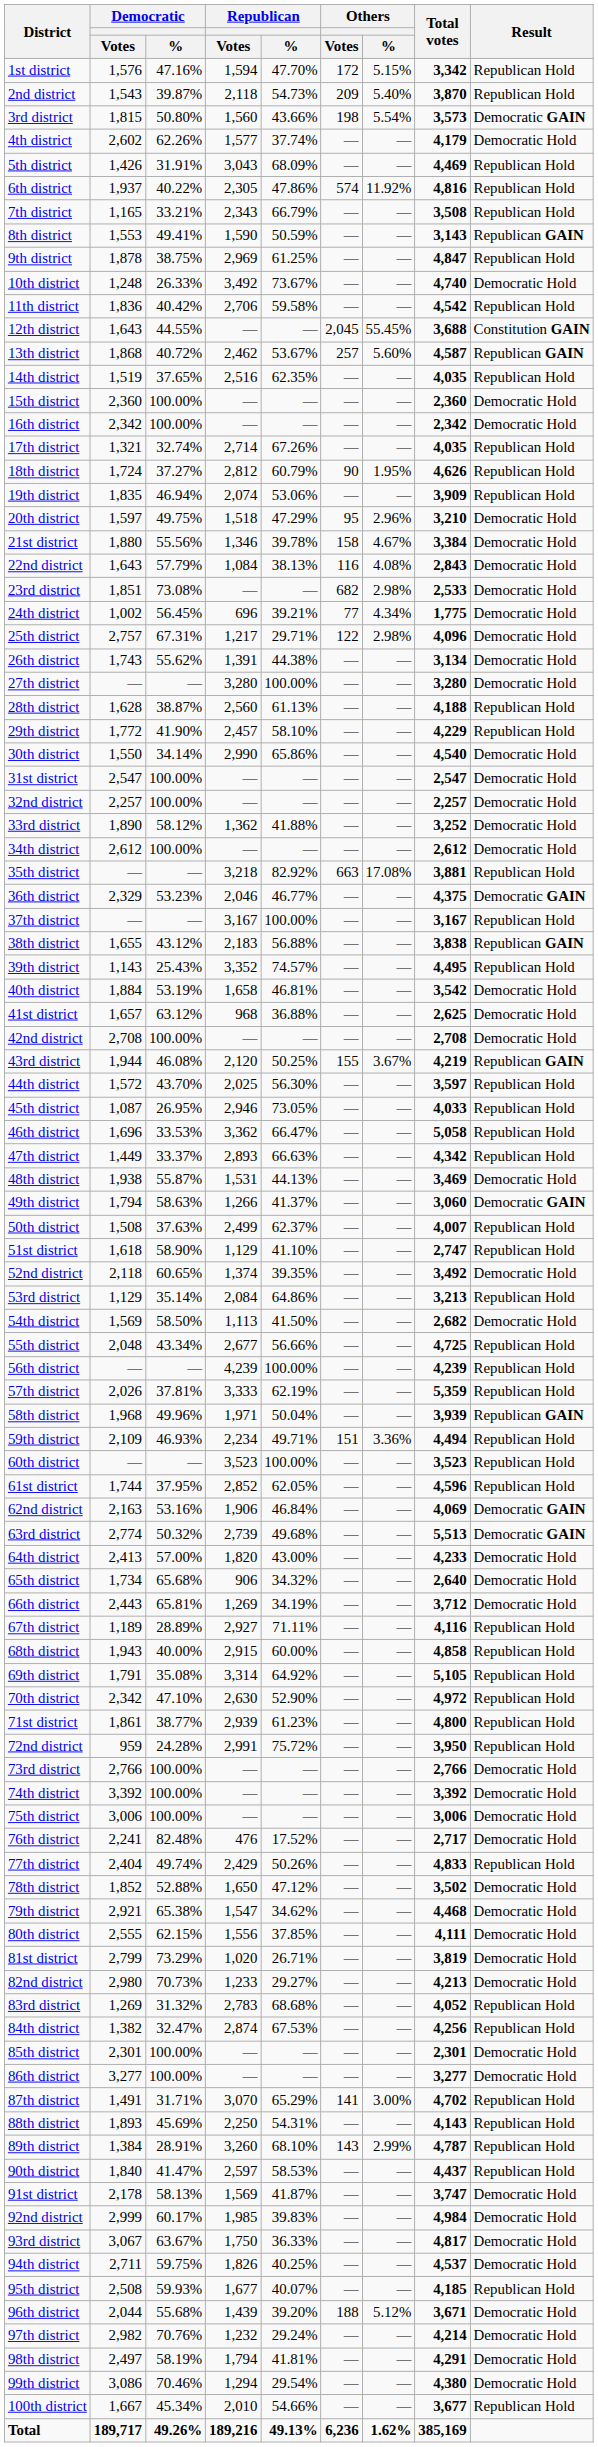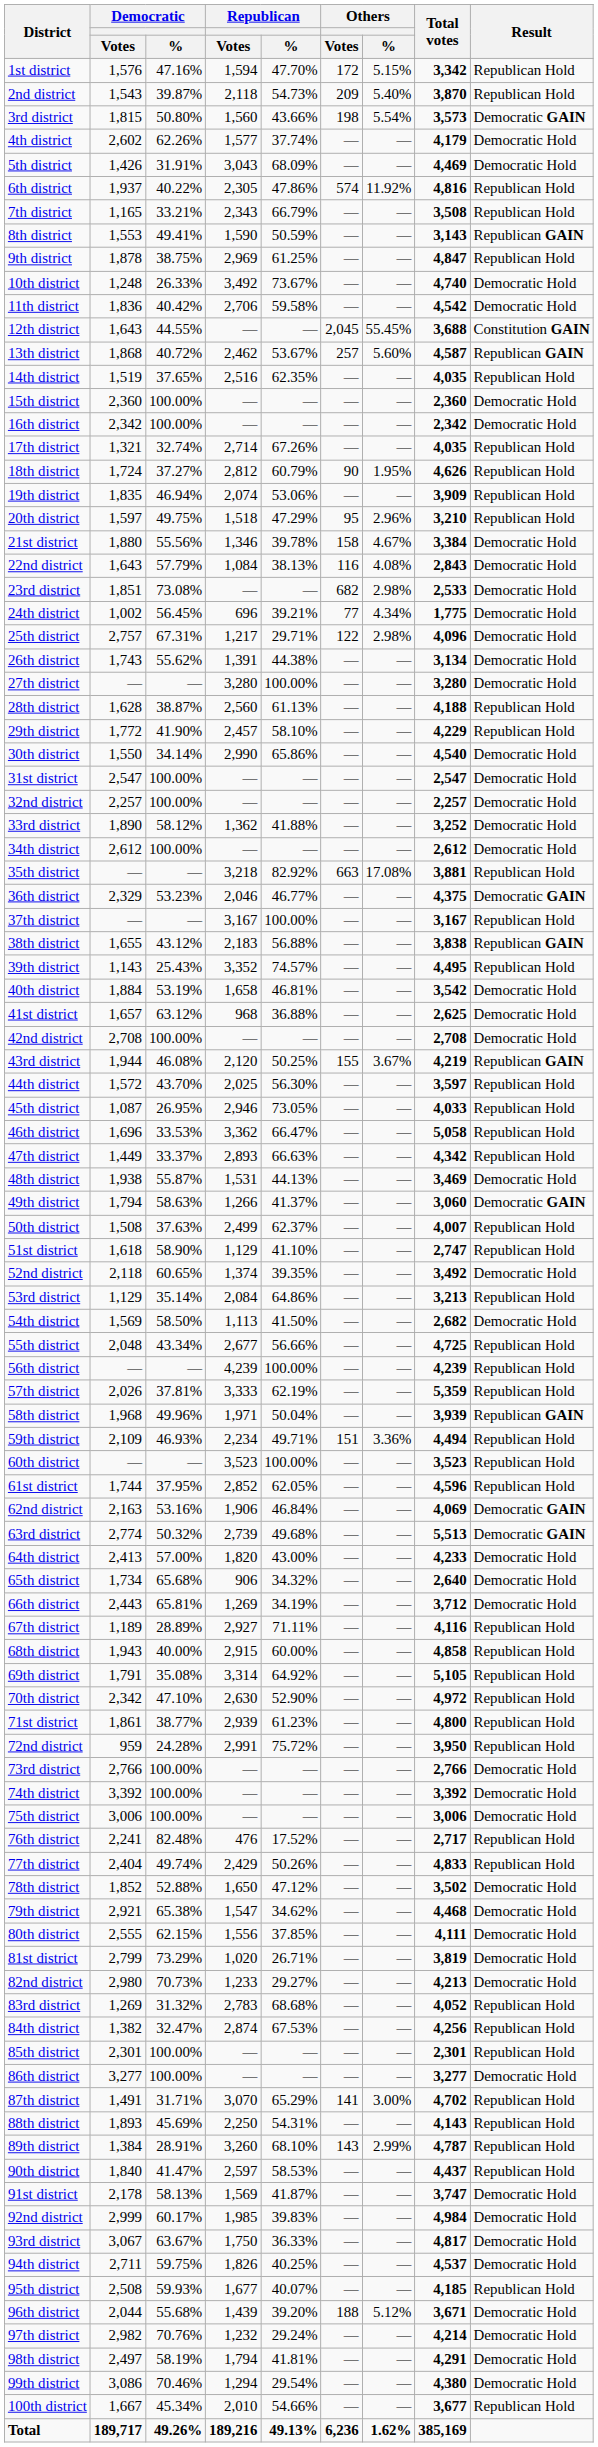5th district | Result: Republican Hold -> Democratic Hold
11th district | Result: Republican Hold -> Democratic Hold
20th district | Result: Democratic Hold -> Republican Hold
76th district | Result: Democratic Hold -> Republican Hold
85th district | Result: Democratic Hold -> Republican Hold
